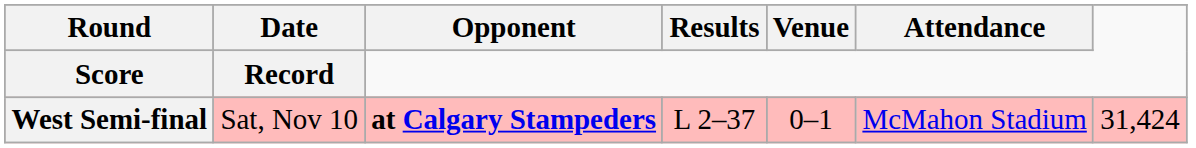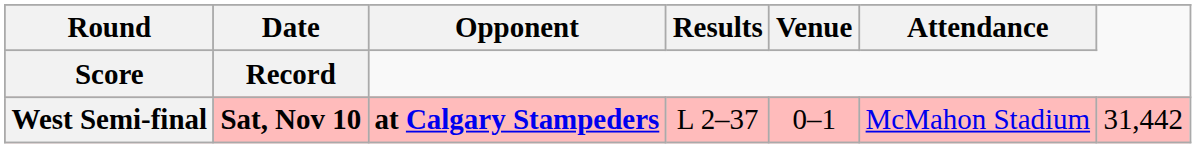West Semi-final | Date / Record: normal -> bold
West Semi-final | column 7: 31,424 -> 31,442
